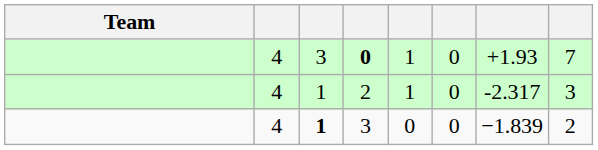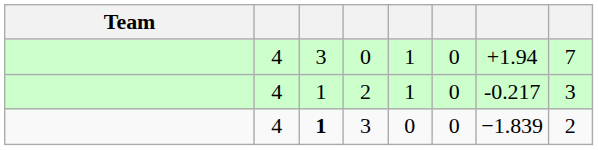row 2 | column 4: bold -> normal
row 2 | column 7: +1.93 -> +1.94
row 3 | column 7: -2.317 -> -0.217
